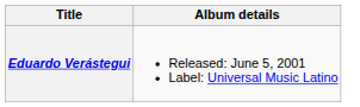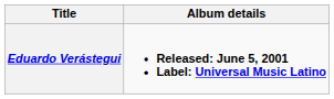Eduardo Verástegui | Album details: normal -> bold
